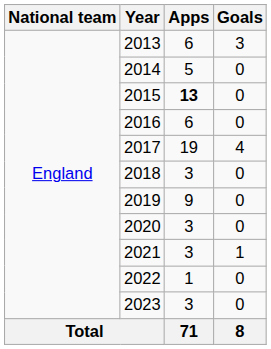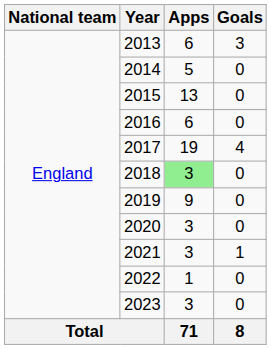2015 | Apps: bold -> normal
2018 | Apps: no background -> lightgreen background
